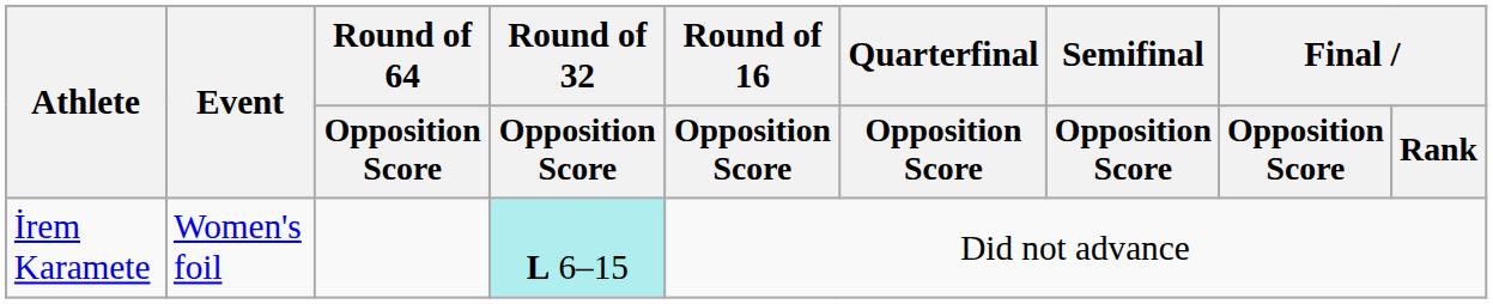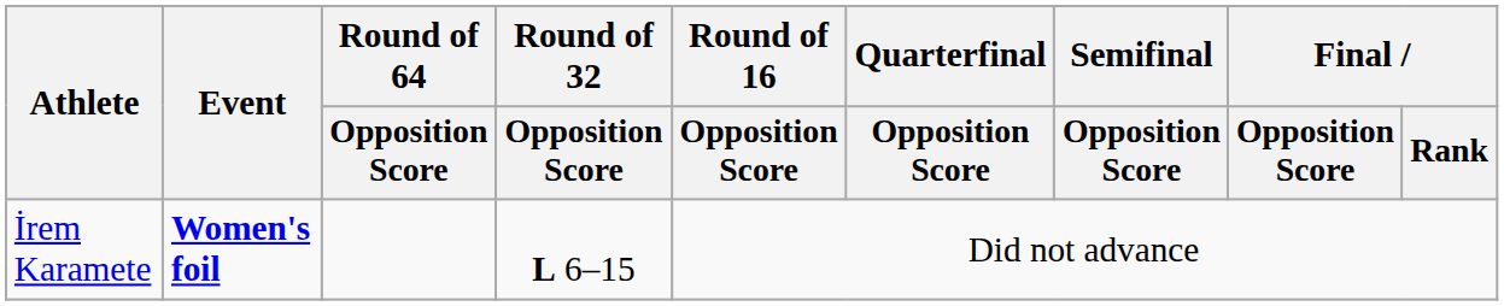İrem Karamete | Event: normal -> bold
İrem Karamete | Round of 32 / Opposition Score: paleturquoise background -> no background
